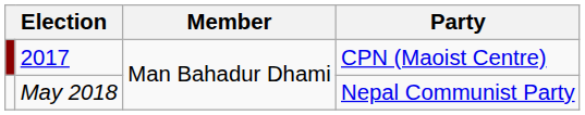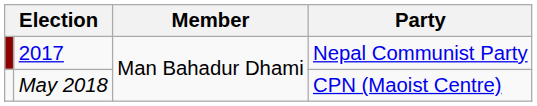2017 | Party: CPN (Maoist Centre) -> Nepal Communist Party
May 2018 | Party: Nepal Communist Party -> CPN (Maoist Centre)
